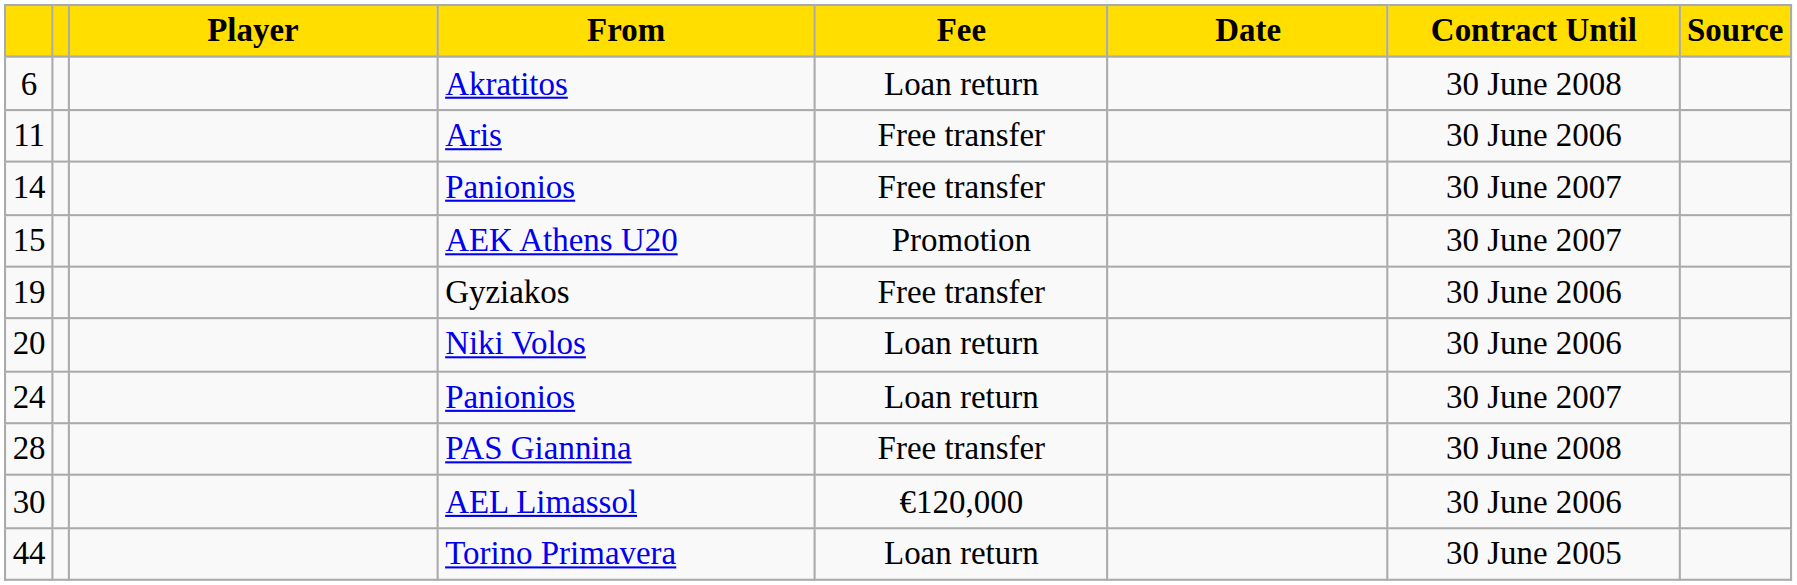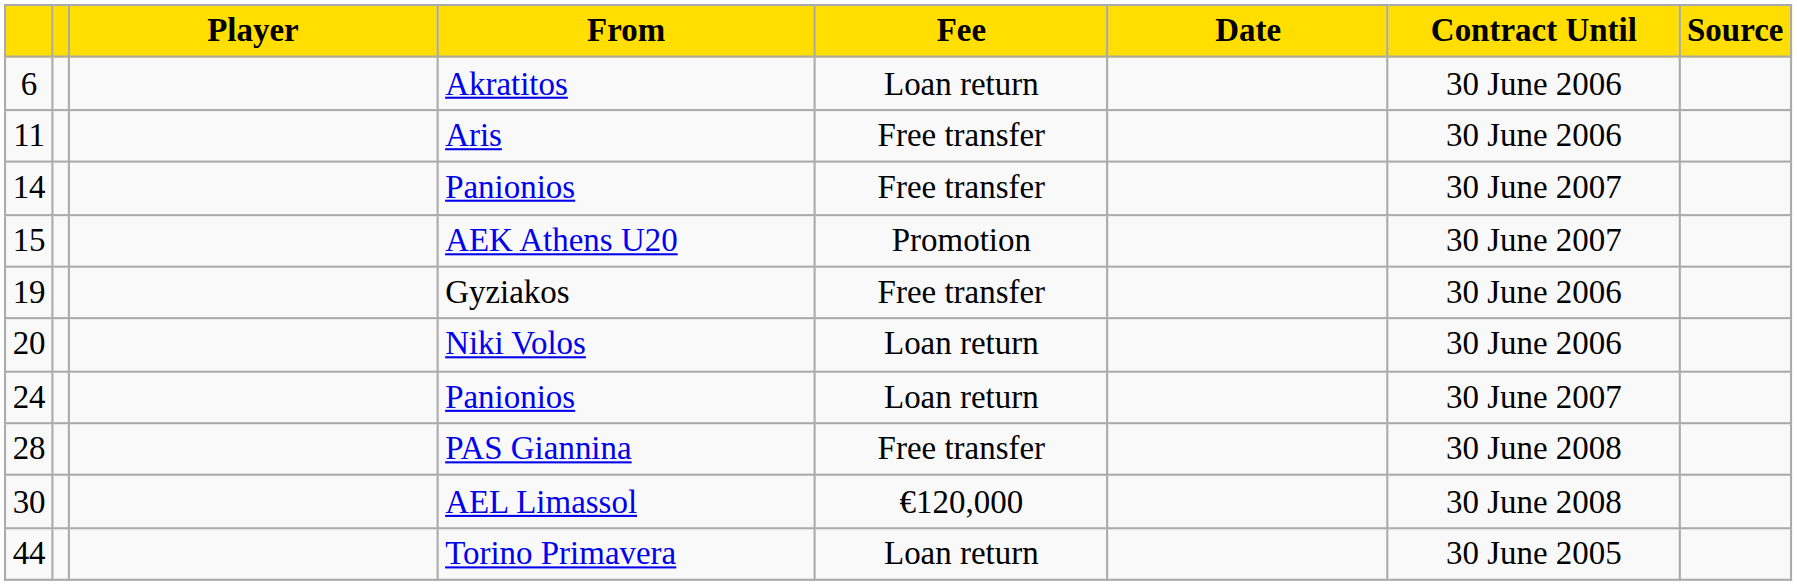Akratitos | Contract Until: 30 June 2008 -> 30 June 2006
AEL Limassol | Contract Until: 30 June 2006 -> 30 June 2008
